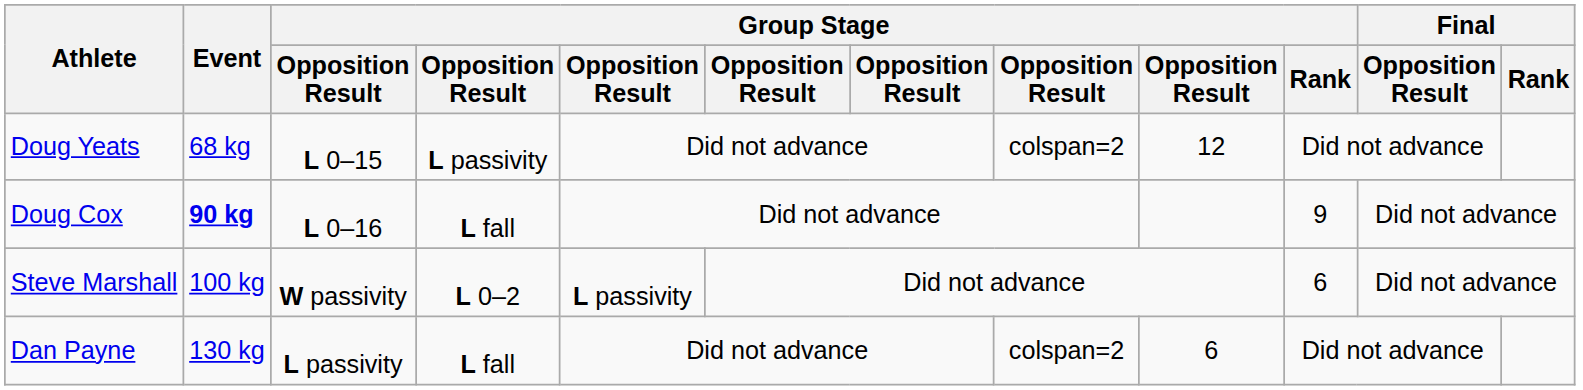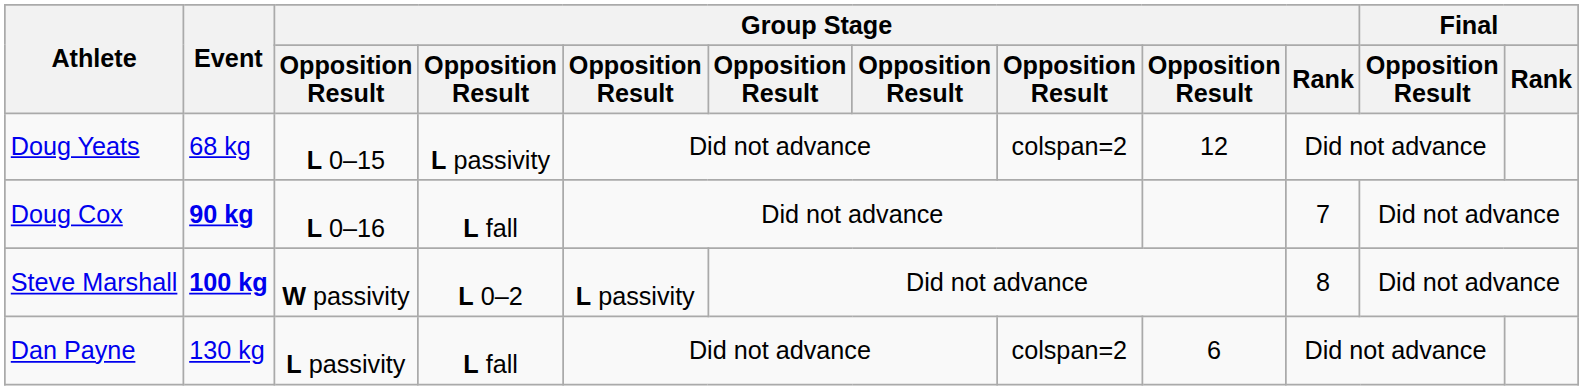Doug Cox | Group Stage / Rank: 9 -> 7
Steve Marshall | Event: normal -> bold
Steve Marshall | Group Stage / Rank: 6 -> 8
